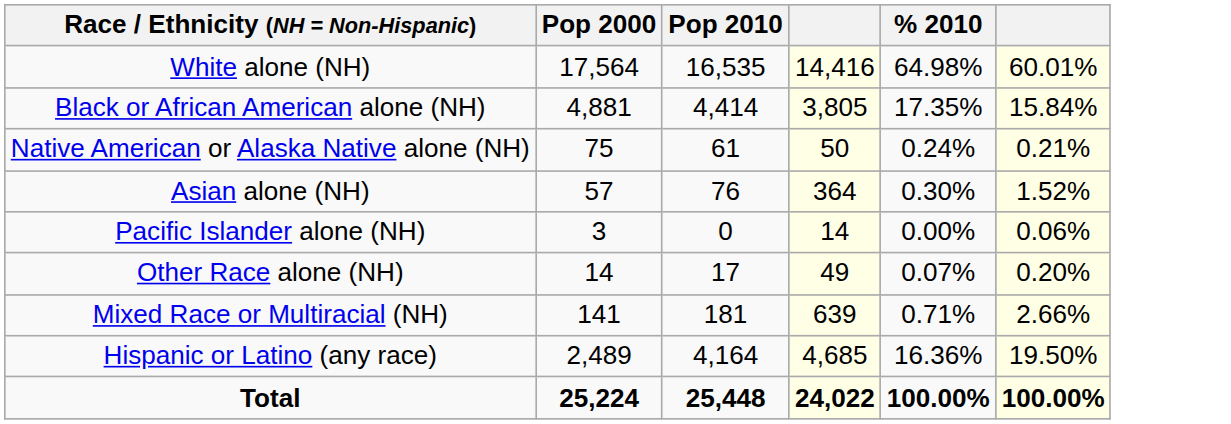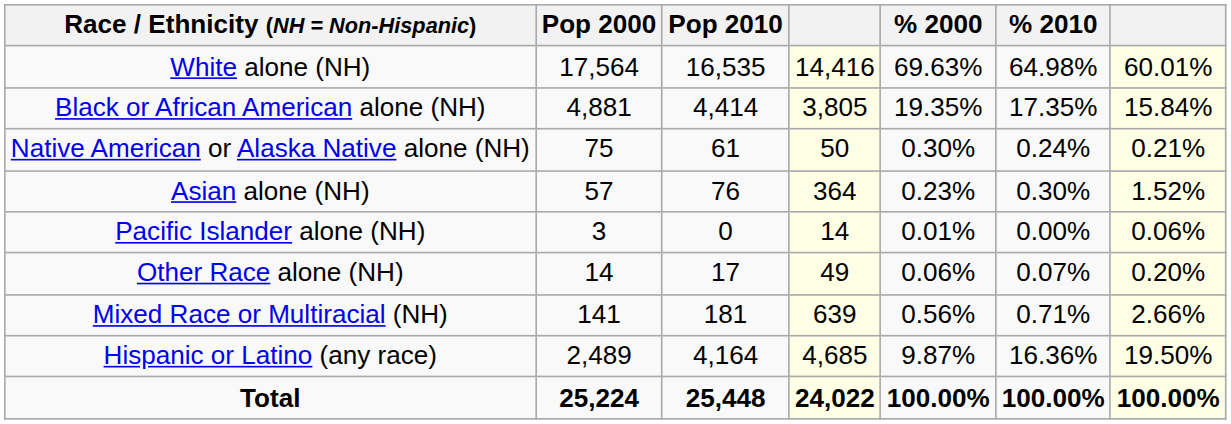+ column: % 2000 | 69.63% | 19.35% | 0.30% | 0.23% | 0.01% | 0.06% | 0.56% | 9.87% | 100.00%
